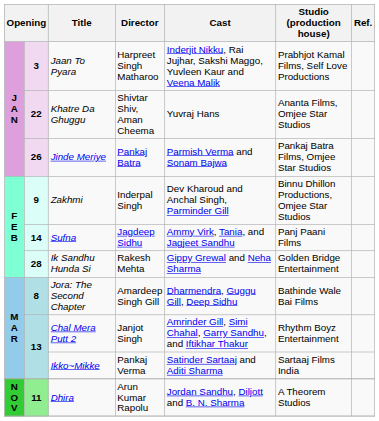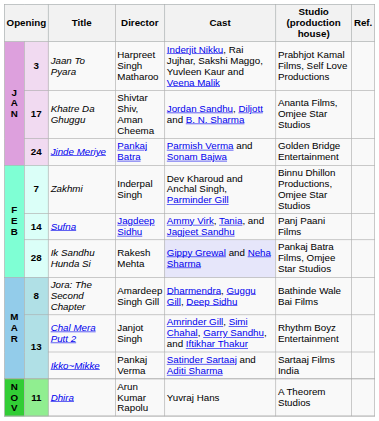Khatre Da Ghuggu | column 2: 22 -> 17
Khatre Da Ghuggu | Cast: Yuvraj Hans -> Jordan Sandhu, Diljott and B. N. Sharma
Jinde Meriye | column 2: 26 -> 24
Jinde Meriye | Studio (production house): Pankaj Batra Films, Omjee Star Studios -> Golden Bridge Entertainment
Zakhmi | column 2: 9 -> 7
Ik Sandhu Hunda Si | Cast: no background -> lavender background
Ik Sandhu Hunda Si | Studio (production house): Golden Bridge Entertainment -> Pankaj Batra Films, Omjee Star Studios
Dhira | Cast: Jordan Sandhu, Diljott and B. N. Sharma -> Yuvraj Hans
